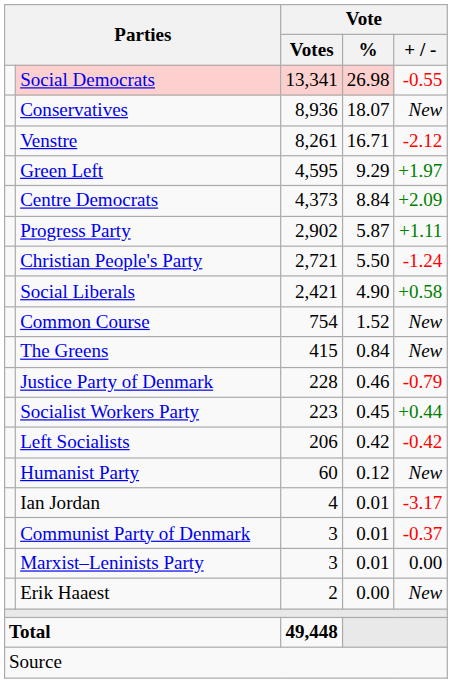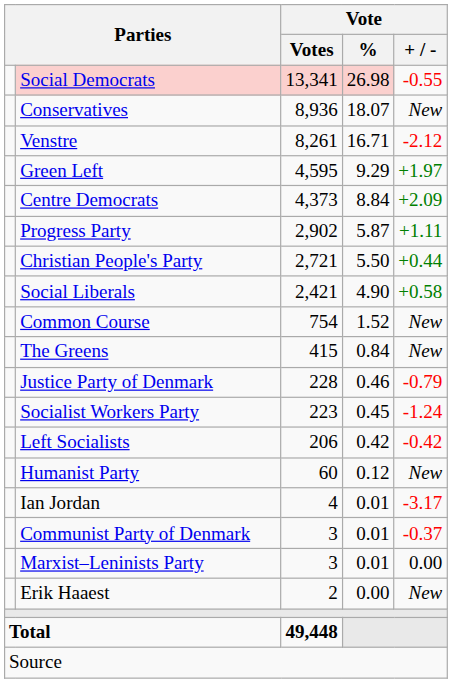Christian People's Party | Vote / + / -: -1.24 -> +0.44
Socialist Workers Party | Vote / + / -: +0.44 -> -1.24
